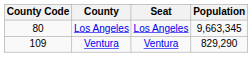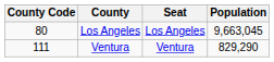row 2 | Population: 9,663,345 -> 9,663,045
row 3 | County Code: 109 -> 111
